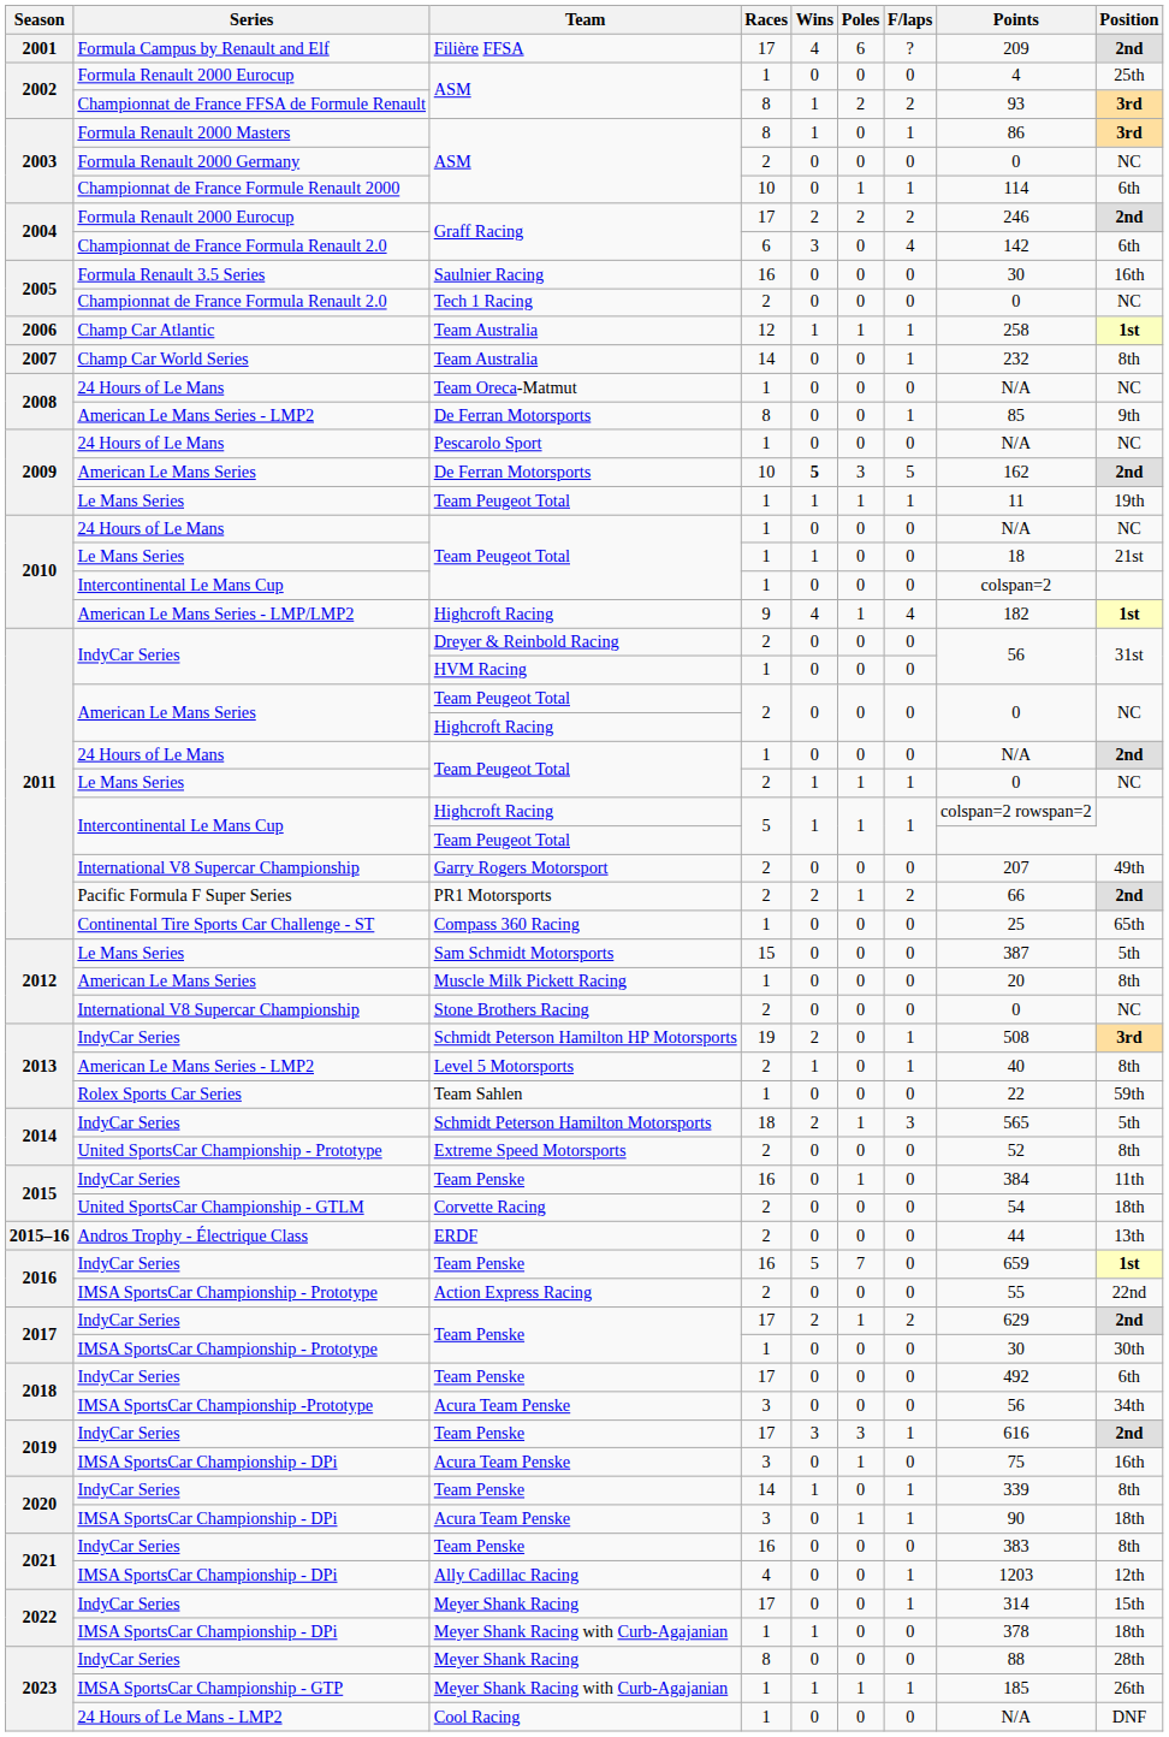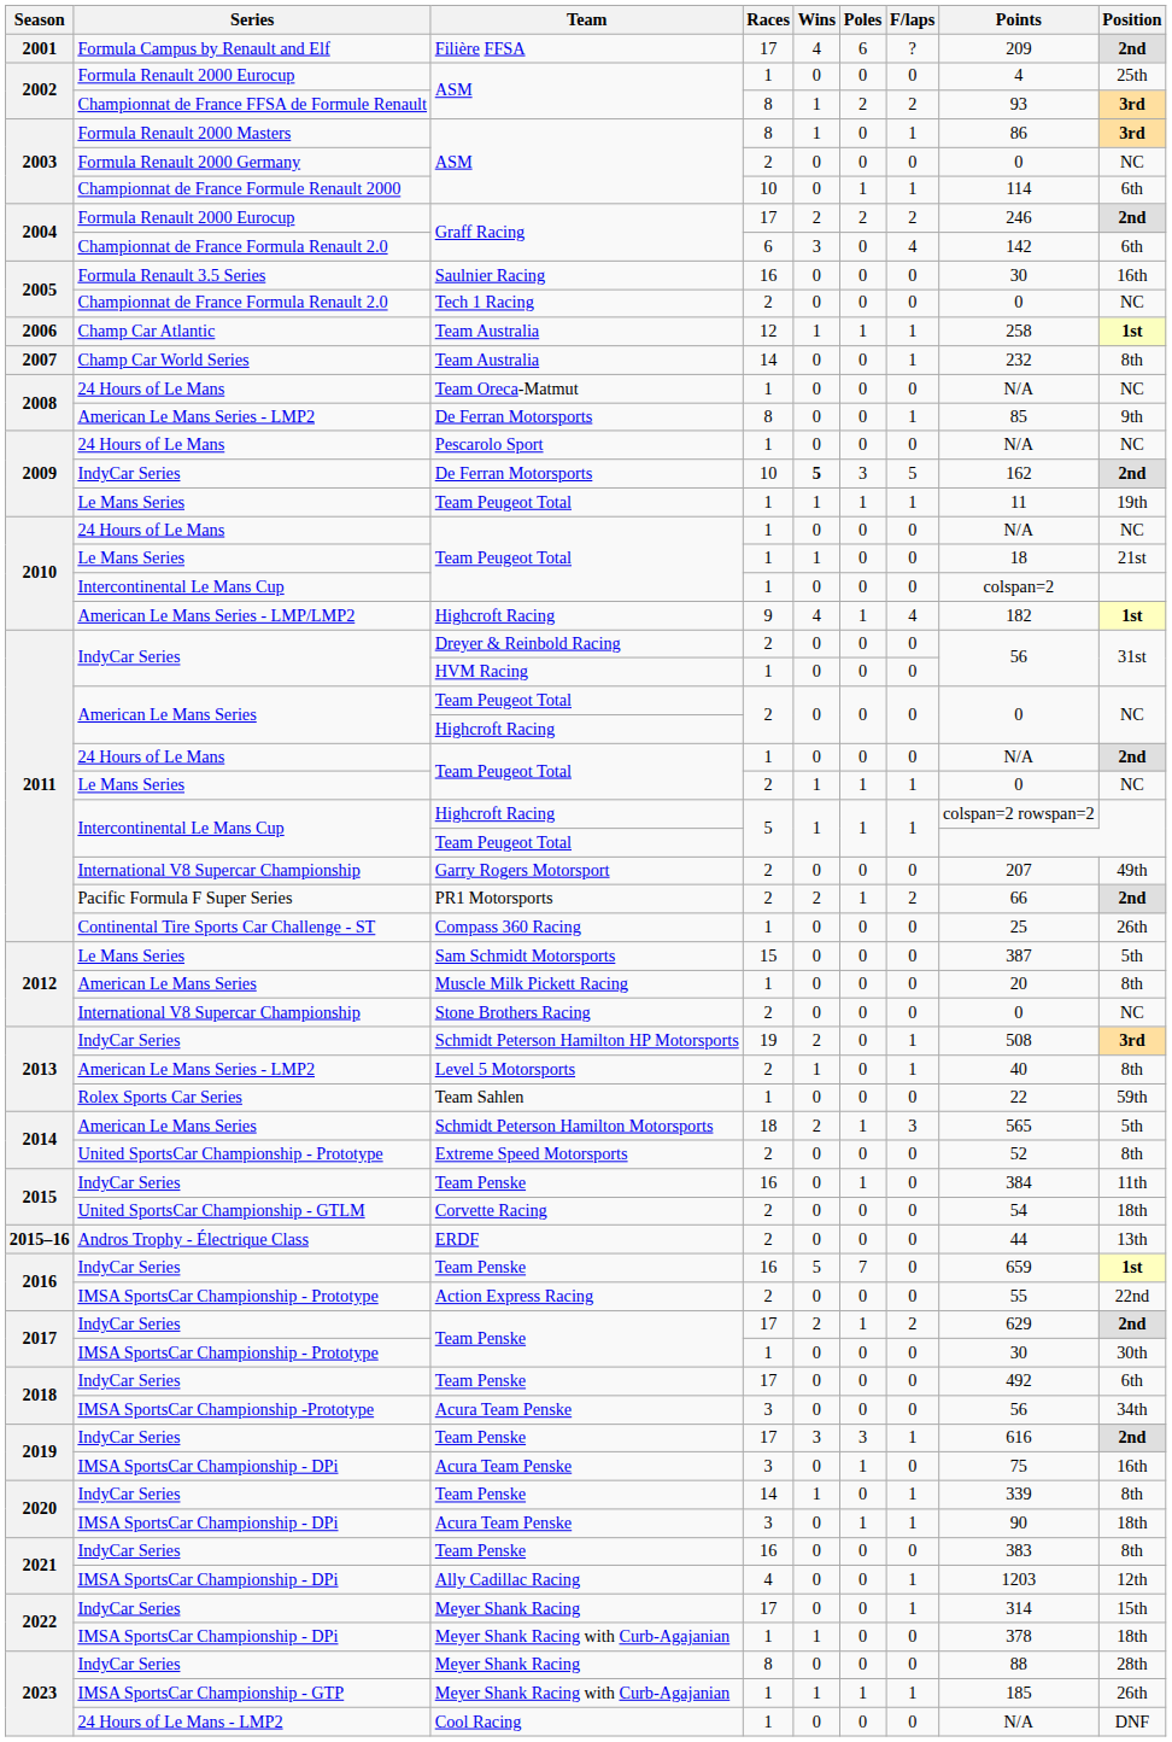2009 / De Ferran Motorsports | Series: American Le Mans Series -> IndyCar Series
Compass 360 Racing | Position: 65th -> 26th
Schmidt Peterson Hamilton Motorsports | Series: IndyCar Series -> American Le Mans Series
